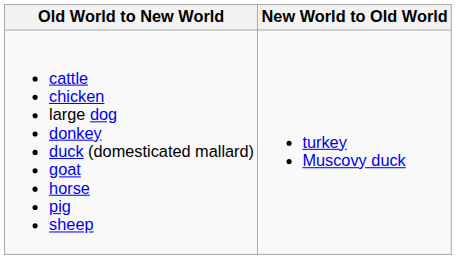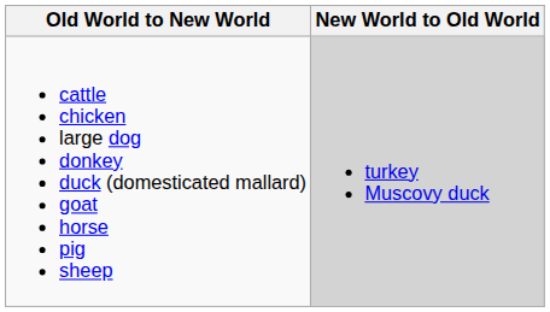row 2 | New World to Old World: no background -> lightgrey background
